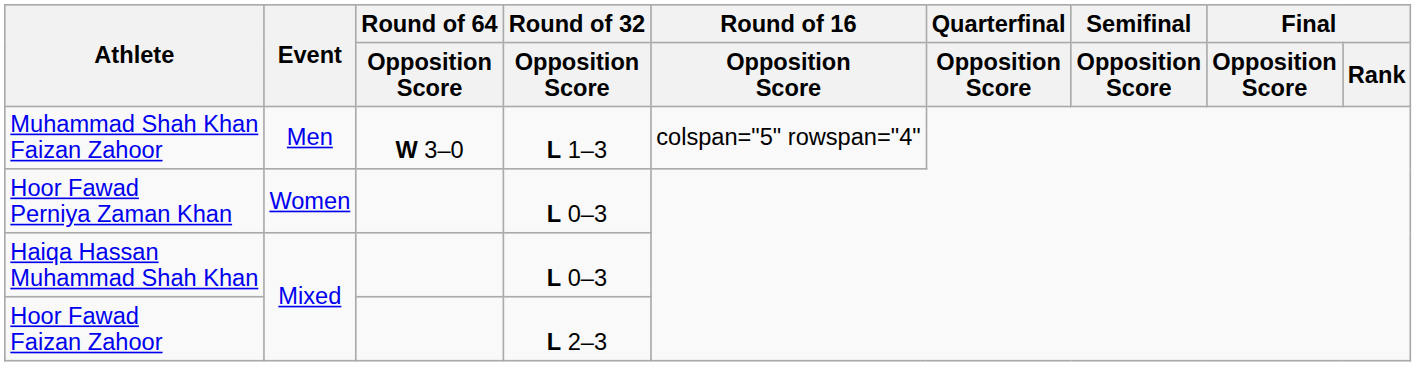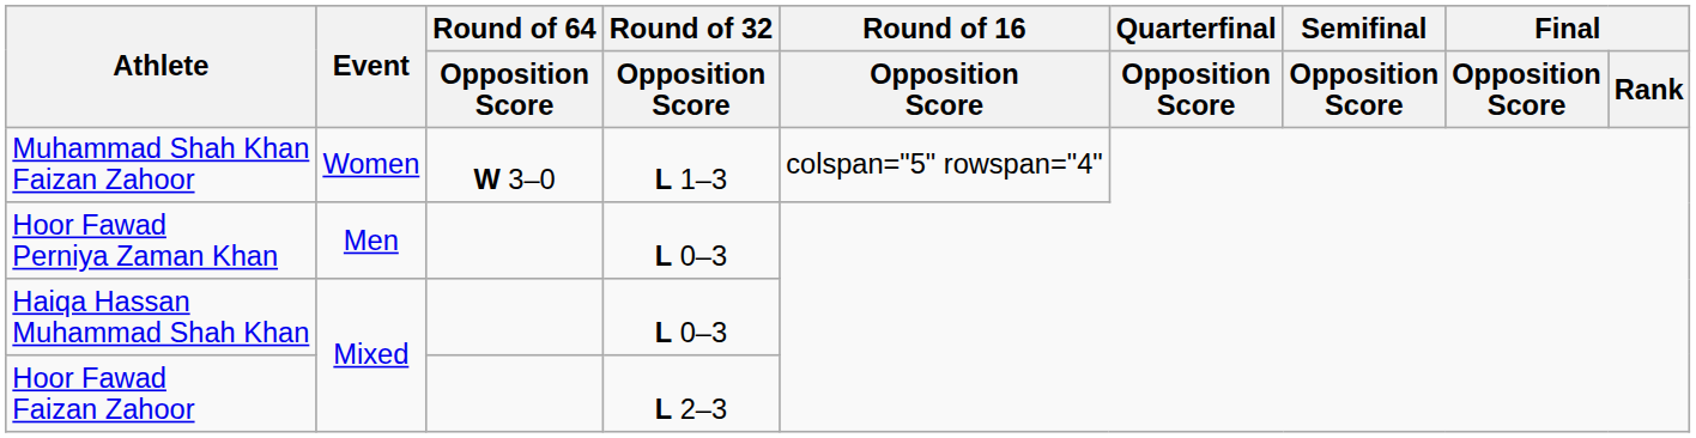Muhammad Shah Khan Faizan Zahoor | Event: Men -> Women
Hoor Fawad Perniya Zaman Khan | Event: Women -> Men
